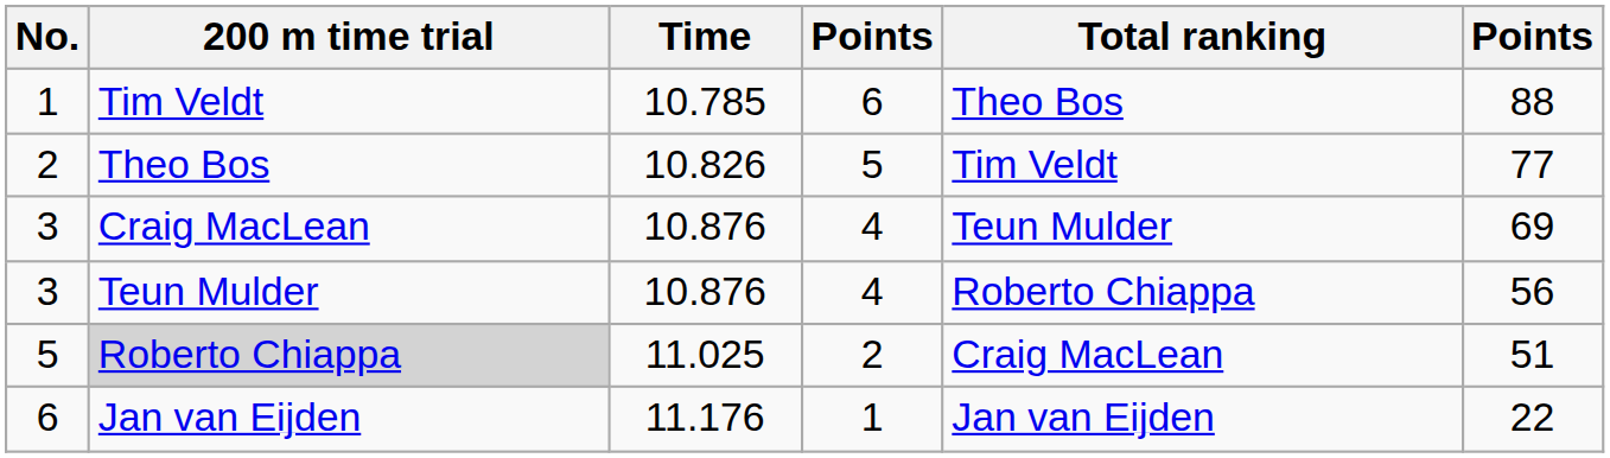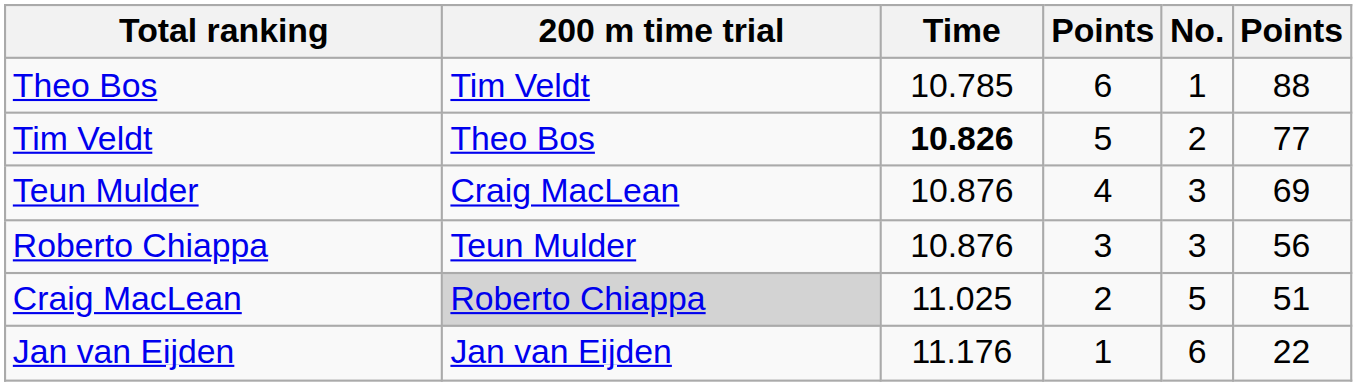columns swapped: No. <-> Total ranking
row 3 | Time: normal -> bold
row 5 | column 4: 4 -> 3
